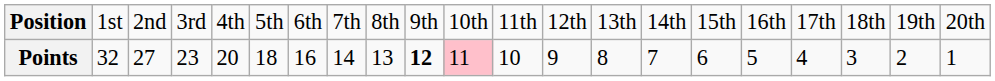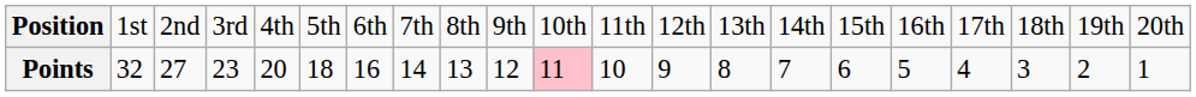Points | column 10: bold -> normal
